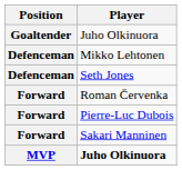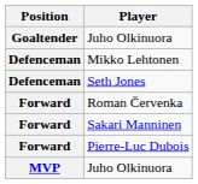row 6 | Player: Pierre-Luc Dubois -> Sakari Manninen
row 7 | Player: Sakari Manninen -> Pierre-Luc Dubois
row 8 | Player: bold -> normal
